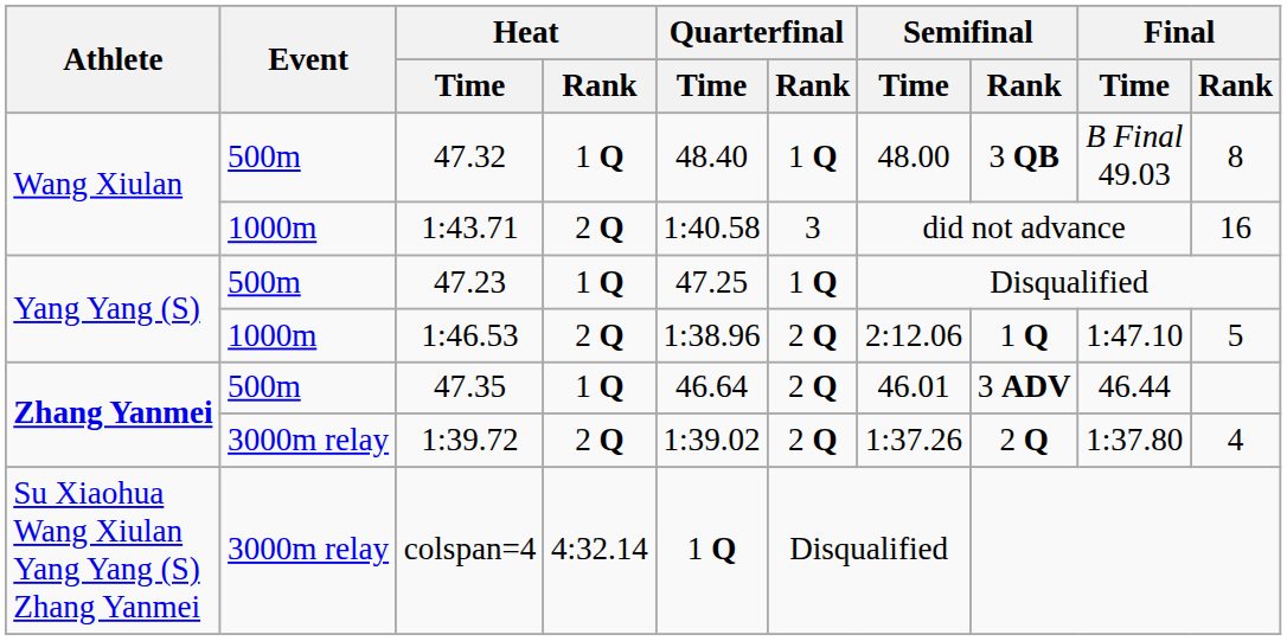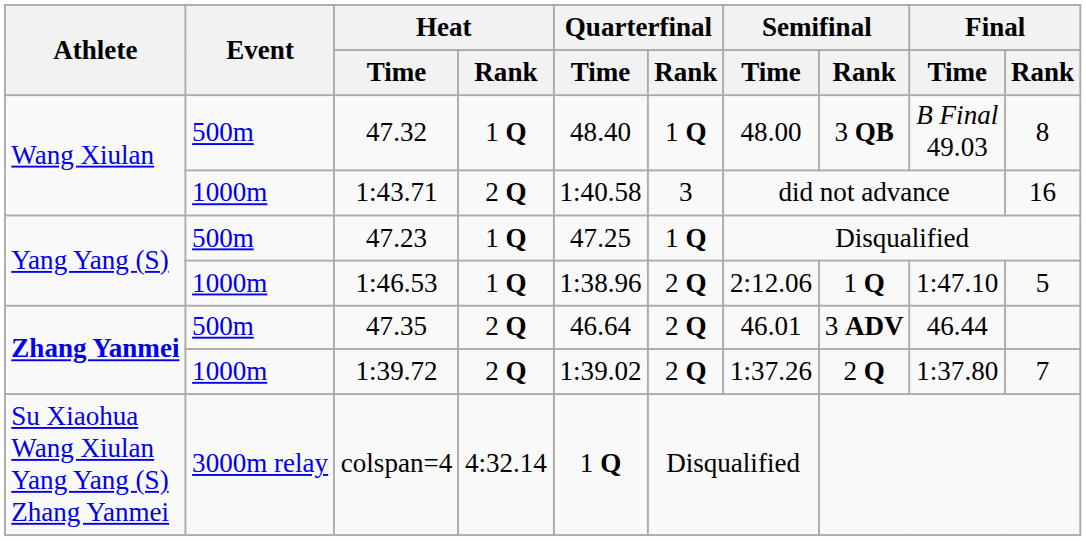1:46.53 | Heat / Rank: 2 Q -> 1 Q
47.35 | Heat / Rank: 1 Q -> 2 Q
1:39.72 | Event: 3000m relay -> 1000m
1:39.72 | Final / Rank: 4 -> 7
